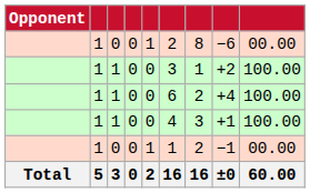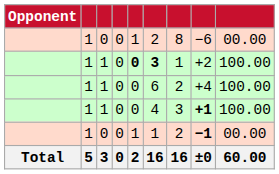row 3 | column 5: normal -> bold
row 3 | column 6: normal -> bold
row 5 | column 8: normal -> bold
row 6 | column 8: normal -> bold
